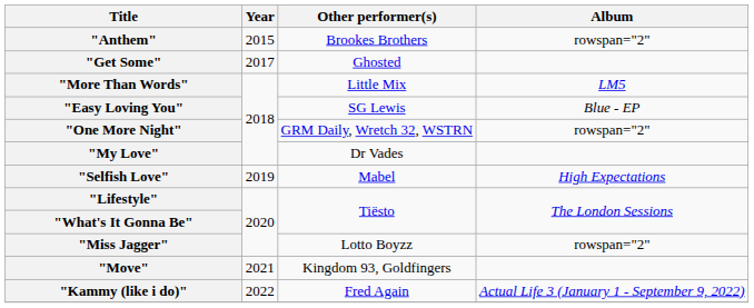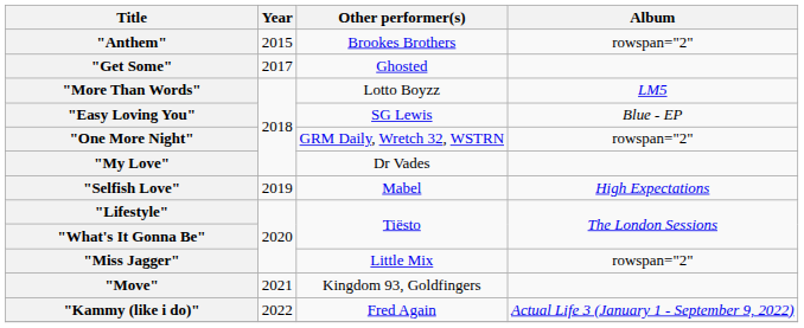"More Than Words" | Other performer(s): Little Mix -> Lotto Boyzz
"Miss Jagger" | Other performer(s): Lotto Boyzz -> Little Mix
